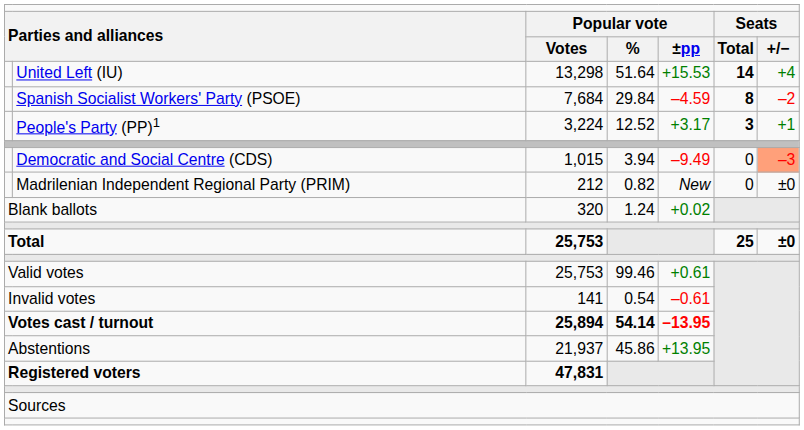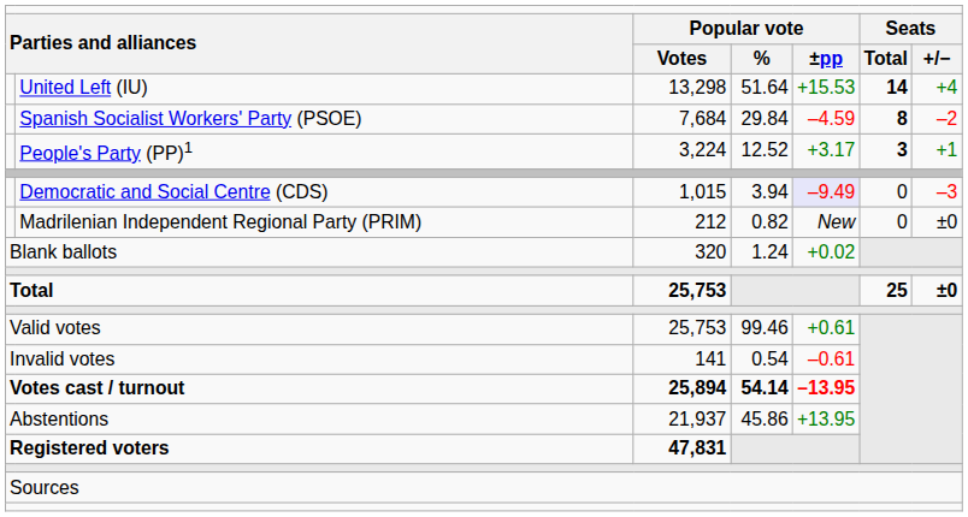Democratic and Social Centre (CDS) | column 5: no background -> lavender background
Democratic and Social Centre (CDS) | column 7: lightsalmon background -> no background
